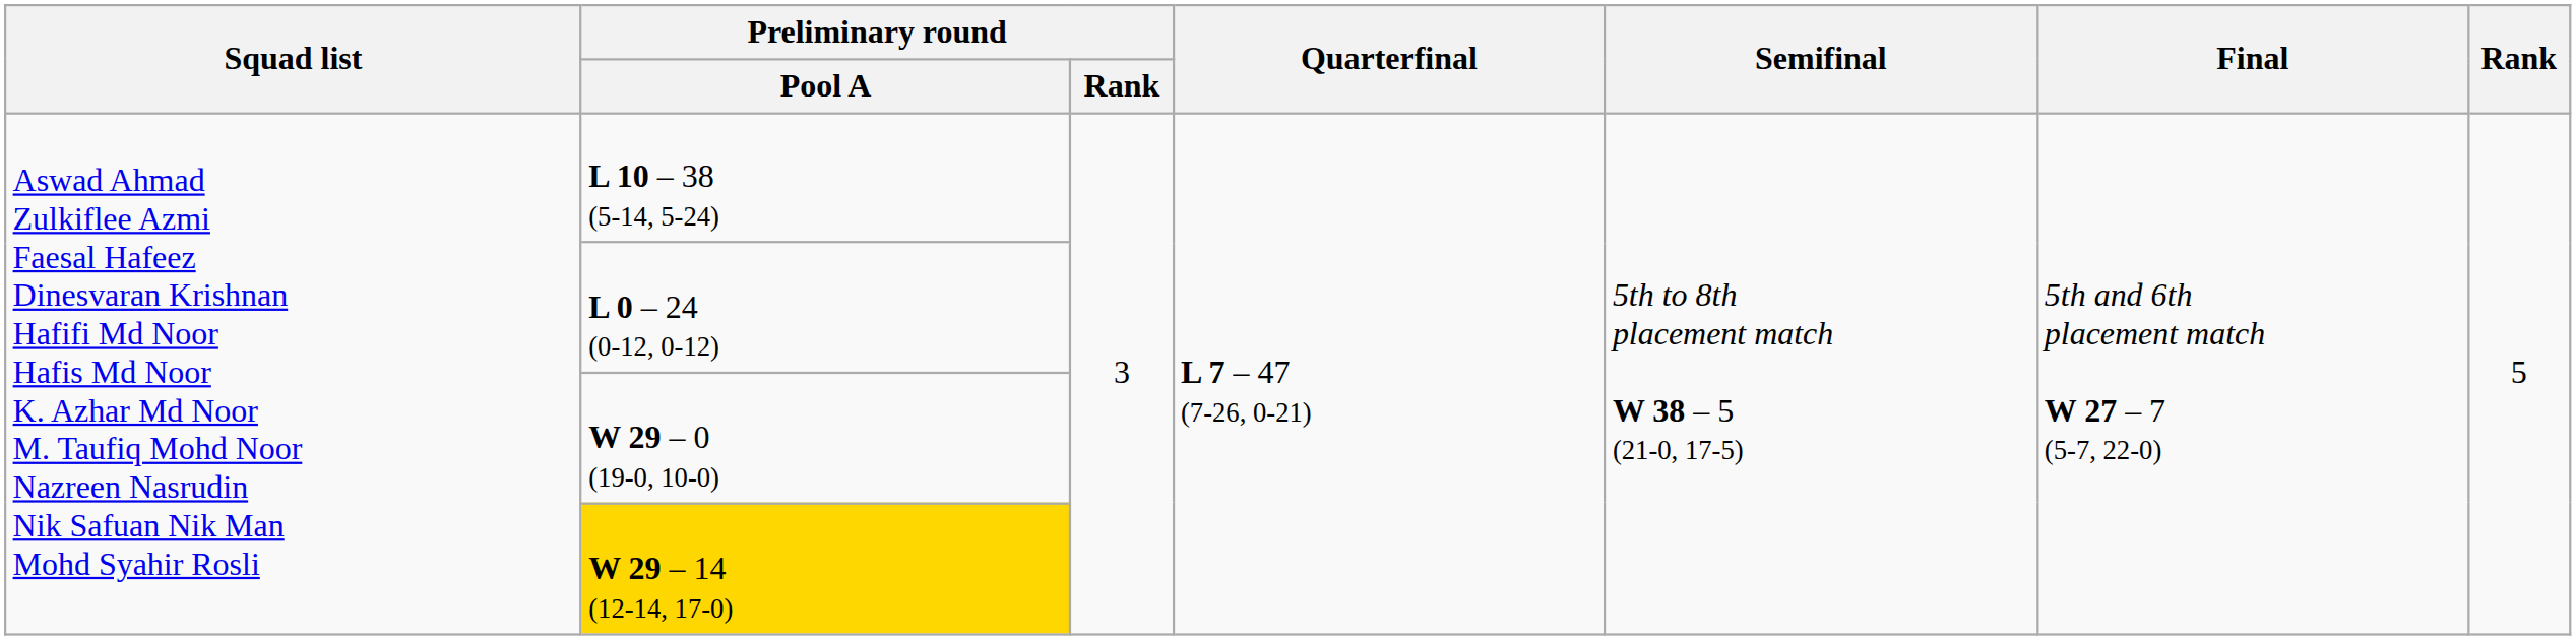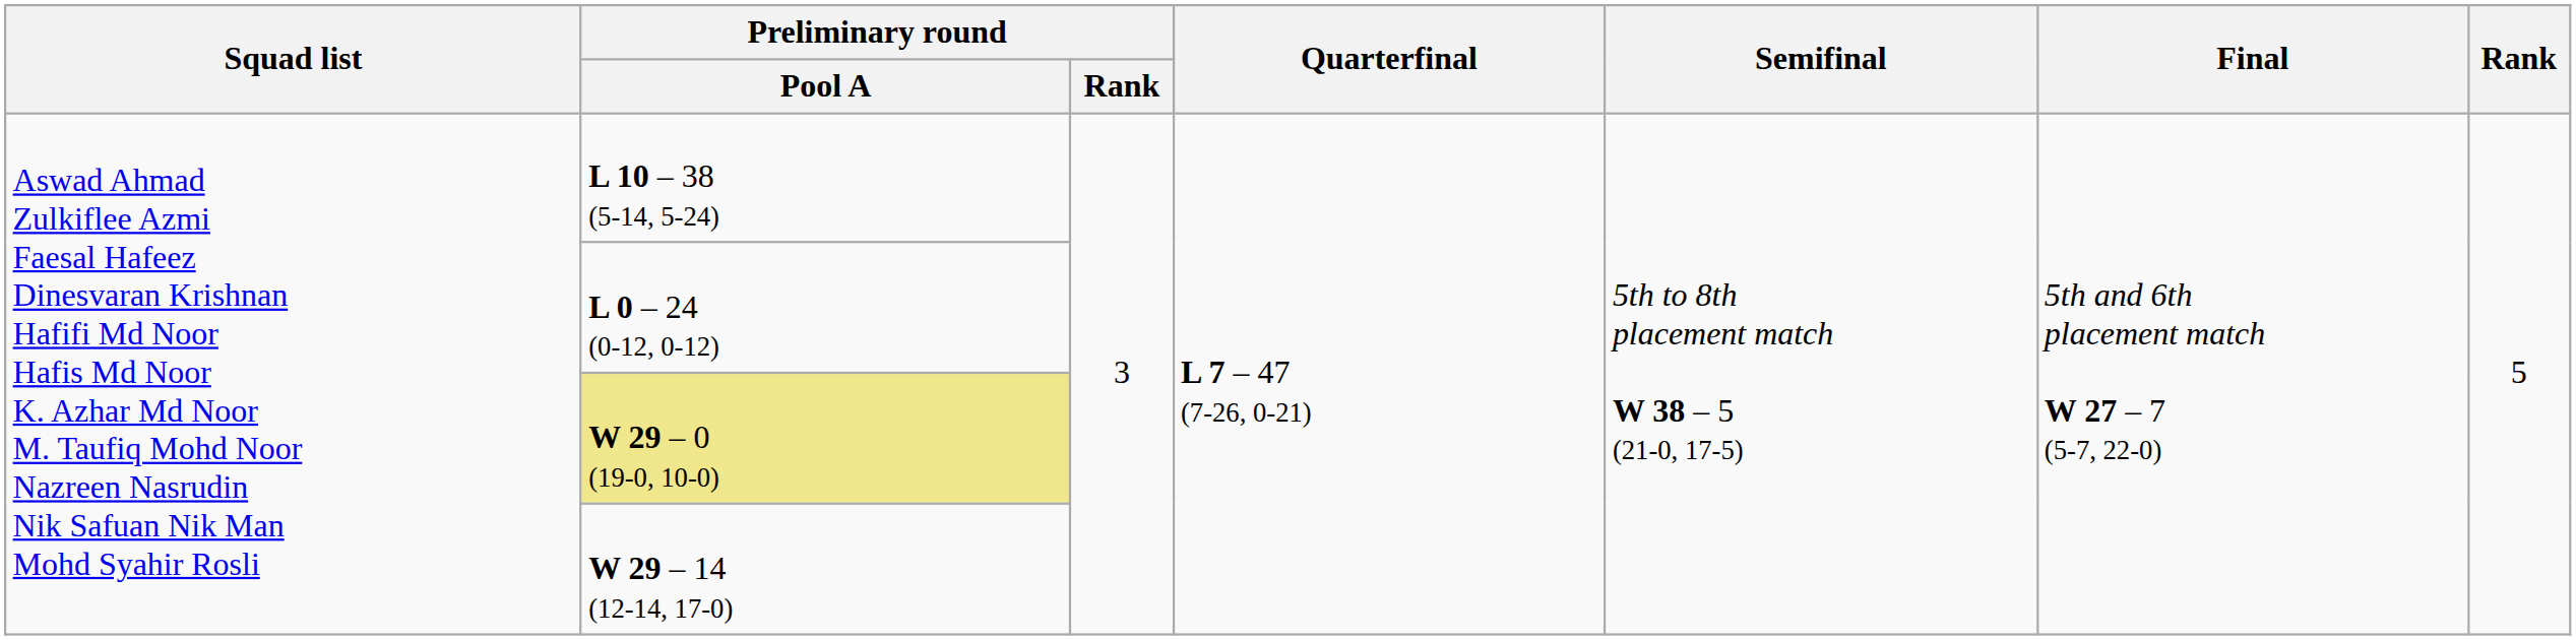W 29 – 0 (19-0, 10-0) | Preliminary round / Pool A: no background -> khaki background
W 29 – 14 (12-14, 17-0) | Preliminary round / Pool A: gold background -> no background
